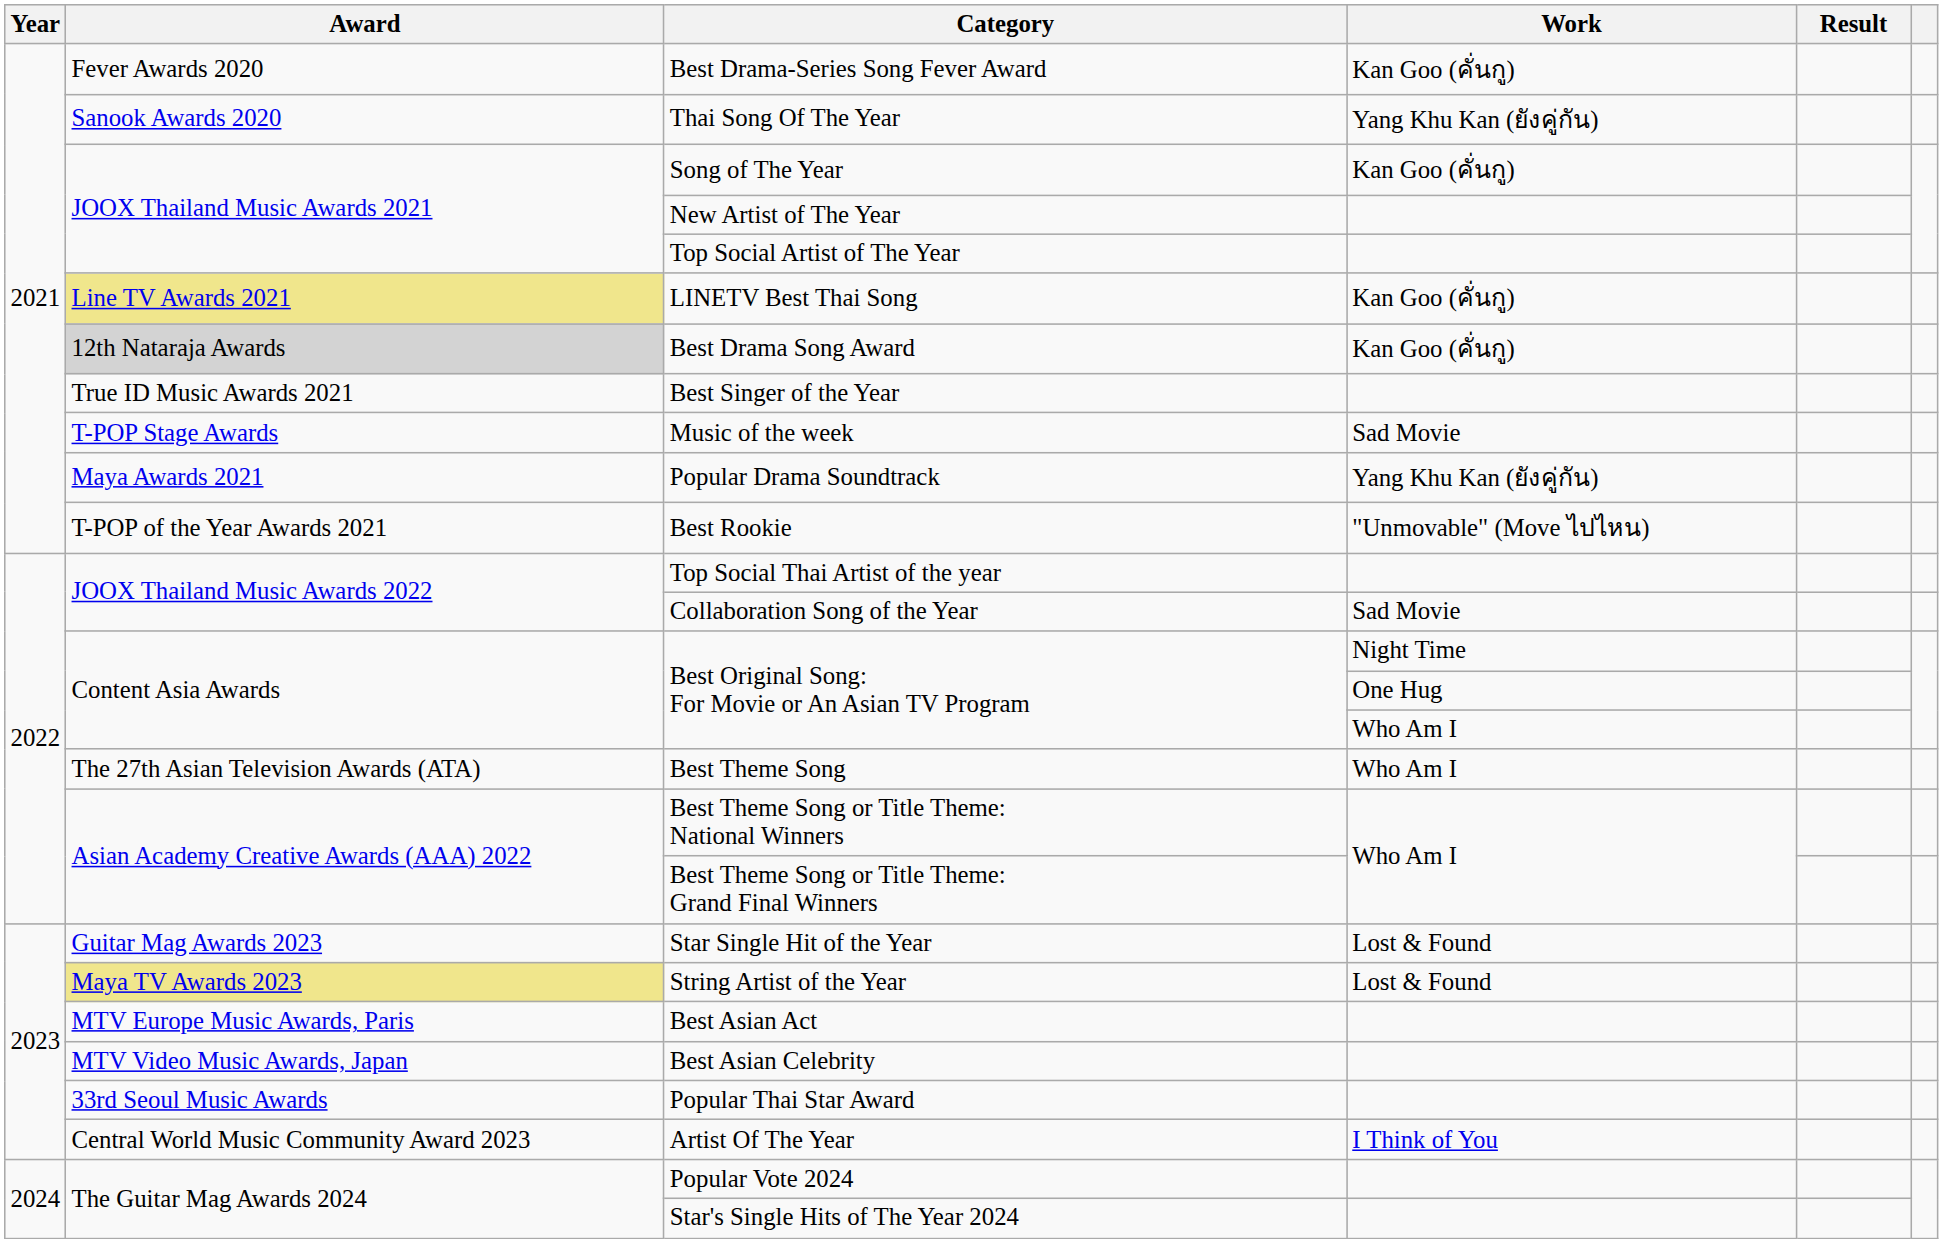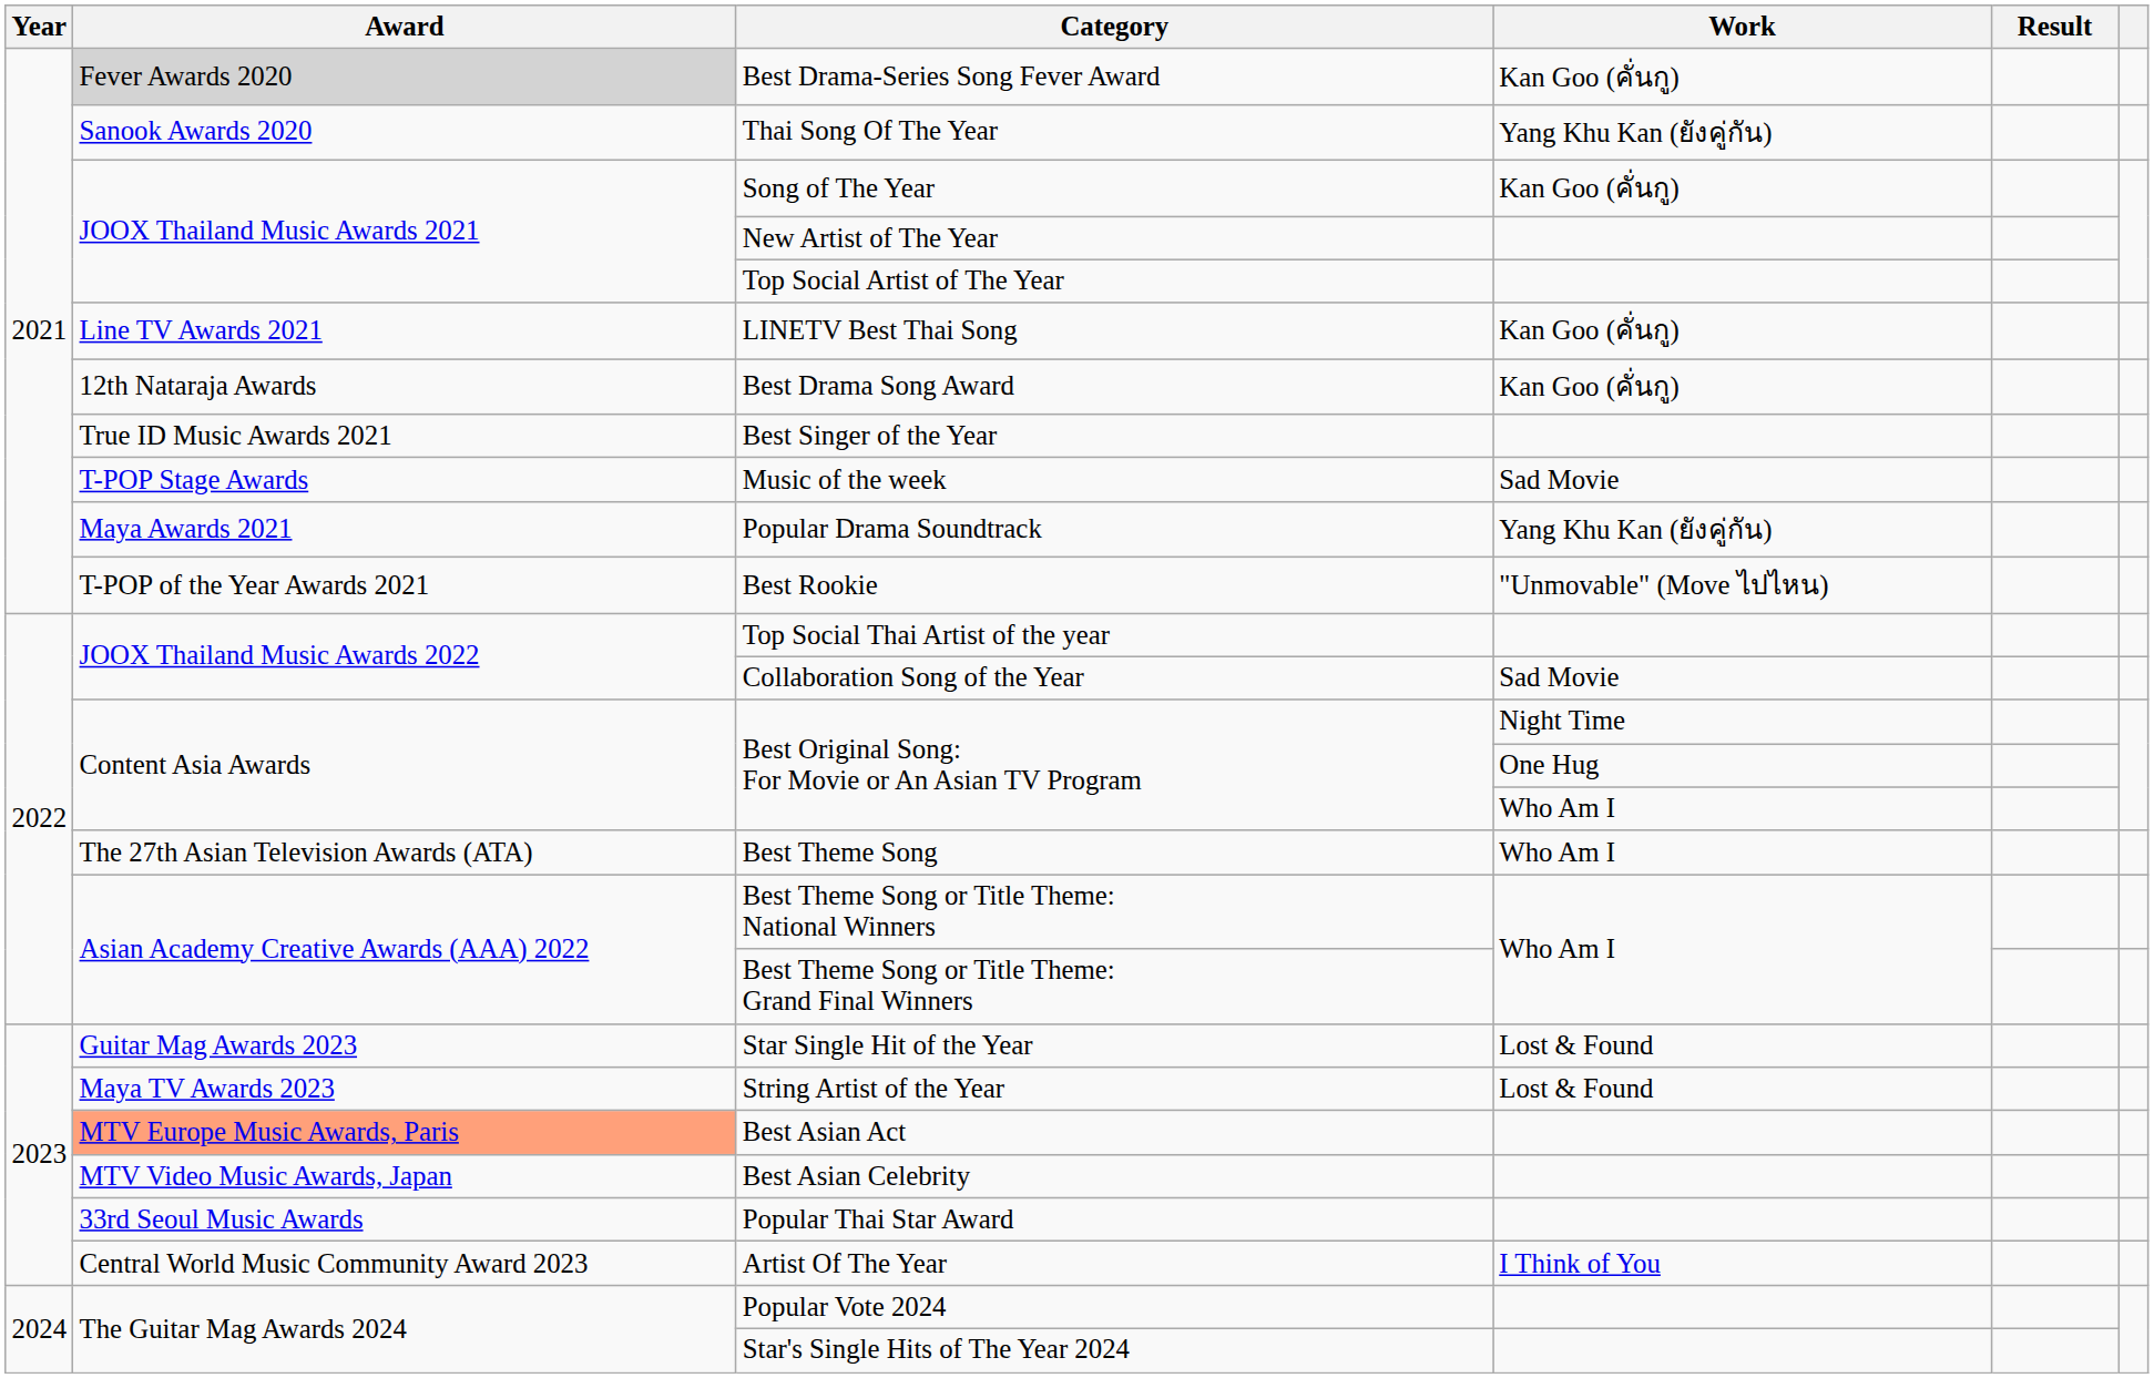Best Drama-Series Song Fever Award | Award: no background -> lightgrey background
LINETV Best Thai Song | Award: khaki background -> no background
Best Drama Song Award | Award: lightgrey background -> no background
String Artist of the Year | Award: khaki background -> no background
Best Asian Act | Award: no background -> lightsalmon background
